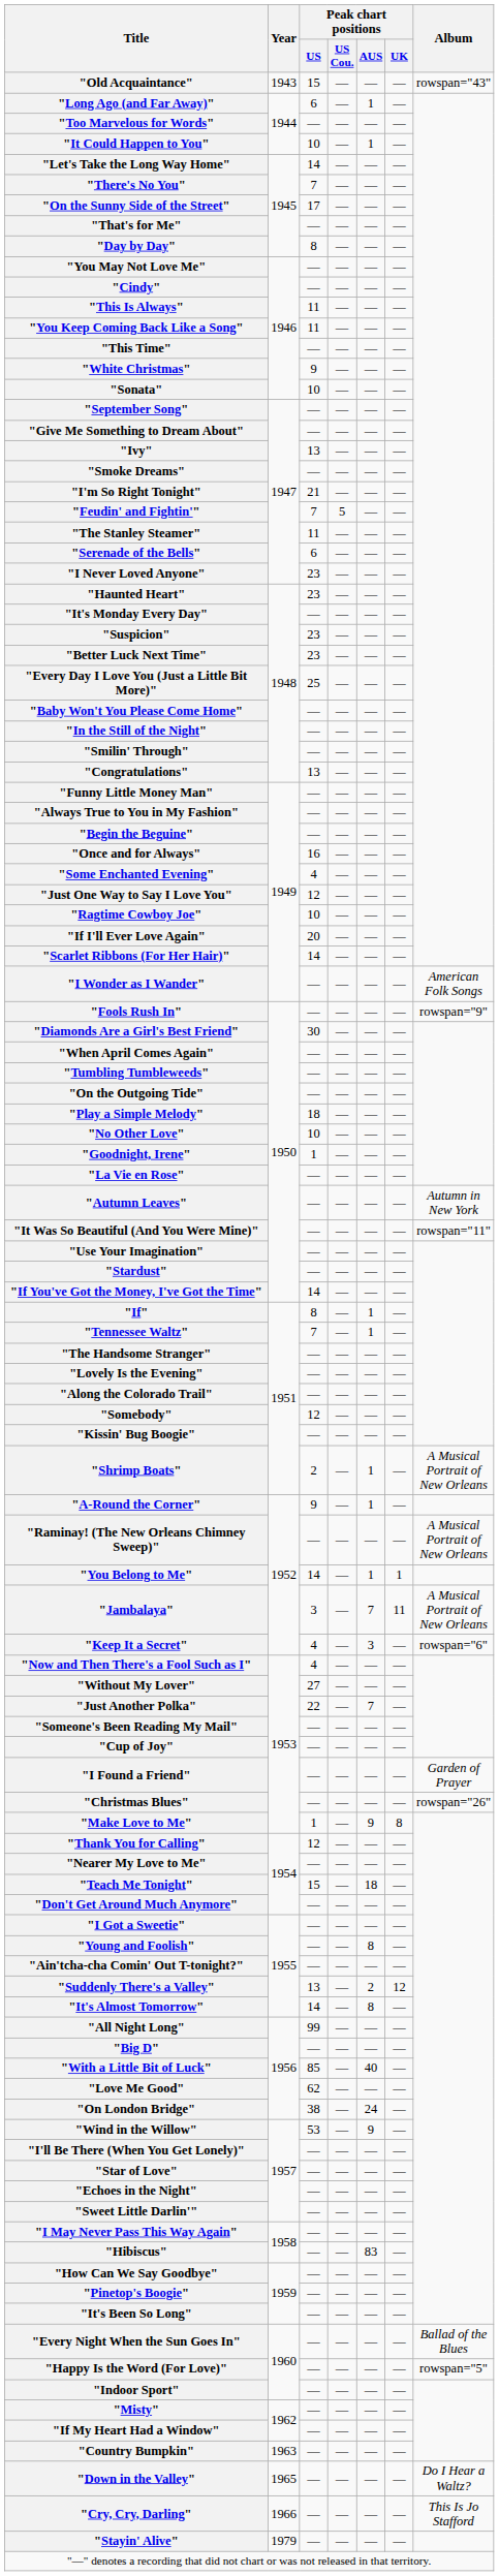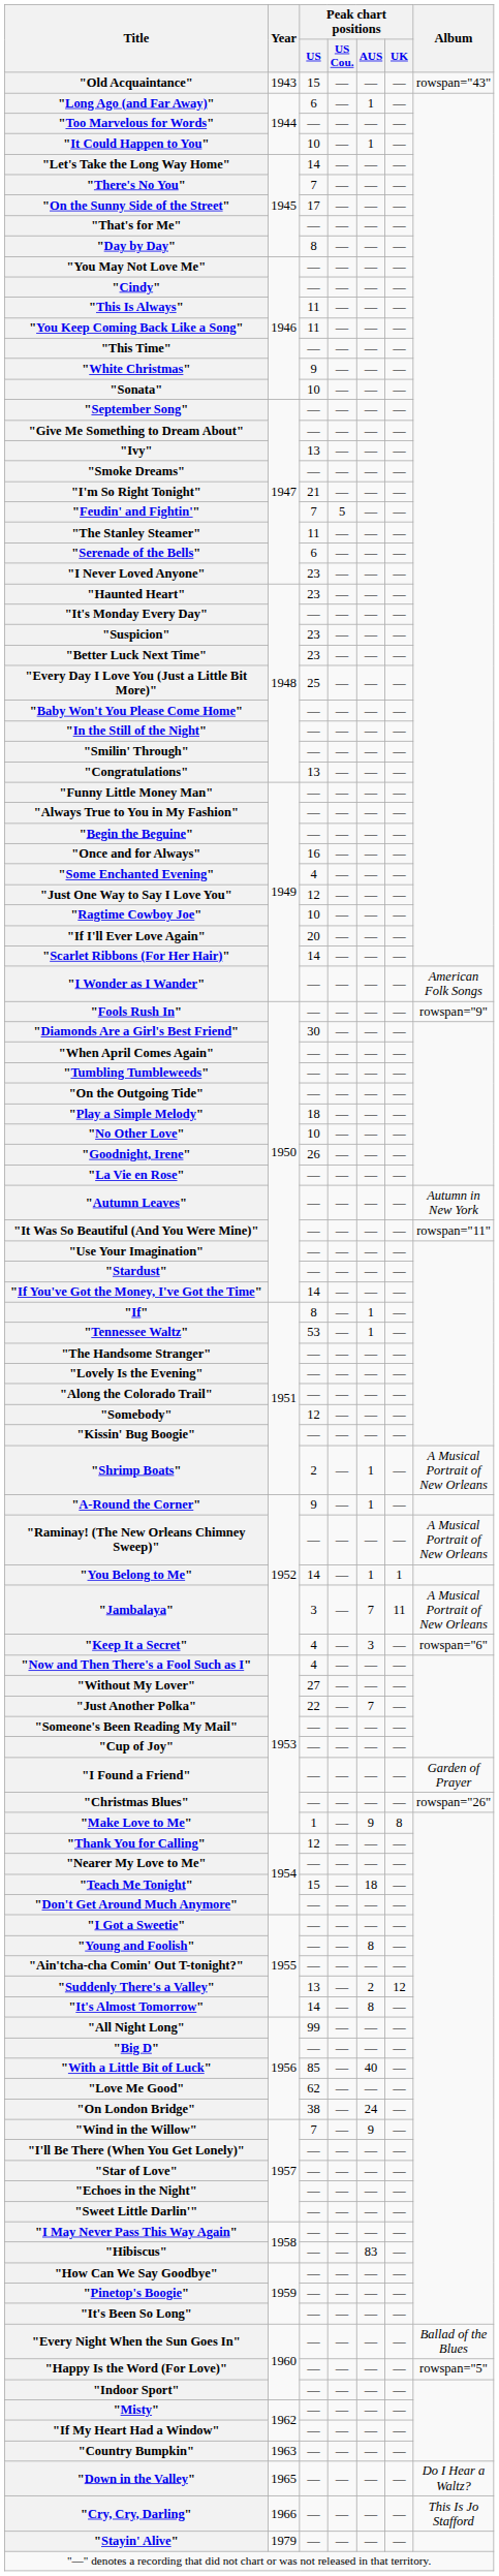"Goodnight, Irene" | Peak chart positions / US: 1 -> 26
"Tennessee Waltz" | Peak chart positions / US: 7 -> 53
"Wind in the Willow" | Peak chart positions / US: 53 -> 7
